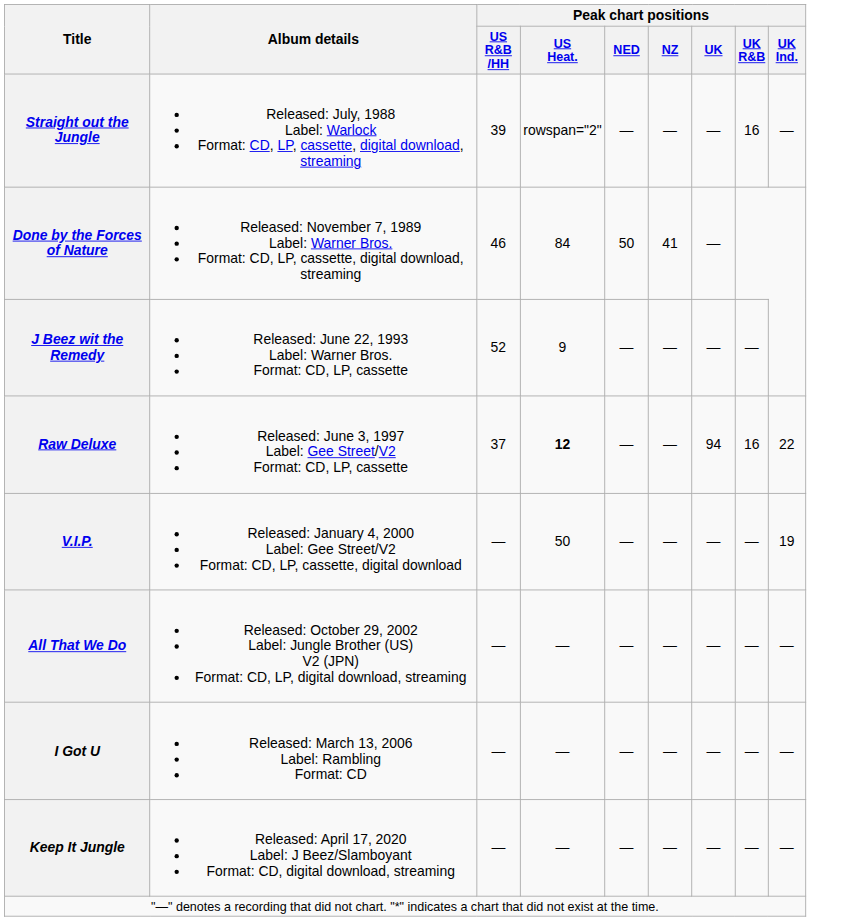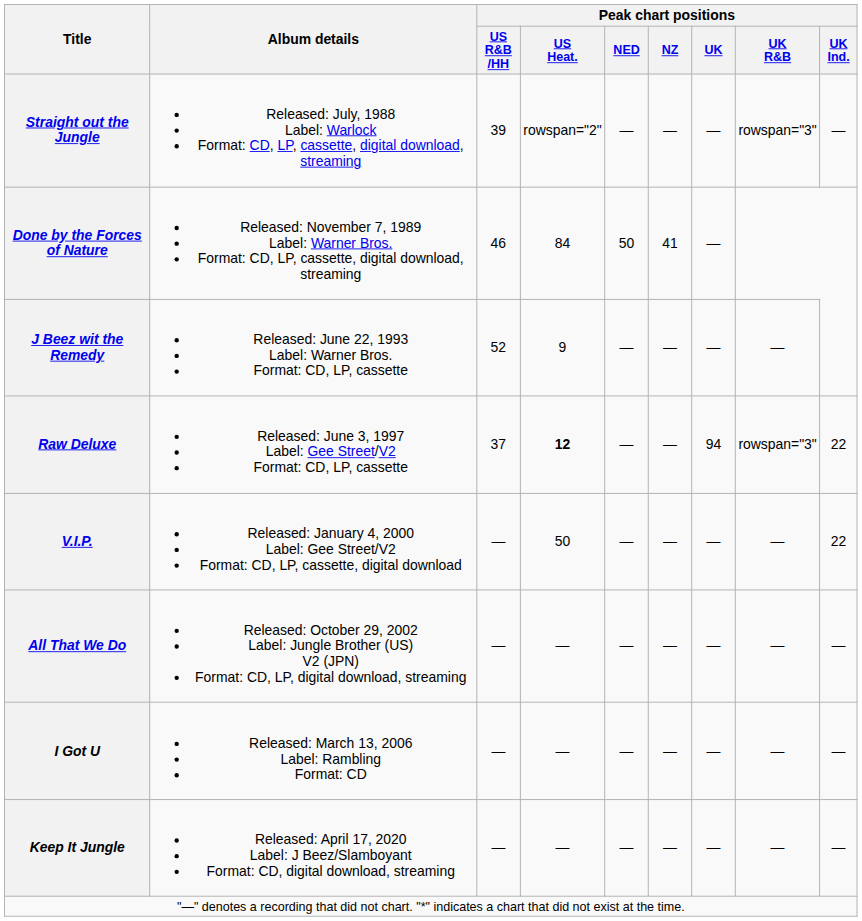Straight out the Jungle | Peak chart positions / UK R&B: 16 -> rowspan="3"
Raw Deluxe | Peak chart positions / UK R&B: 16 -> rowspan="3"
V.I.P. | Peak chart positions / UK Ind.: 19 -> 22
